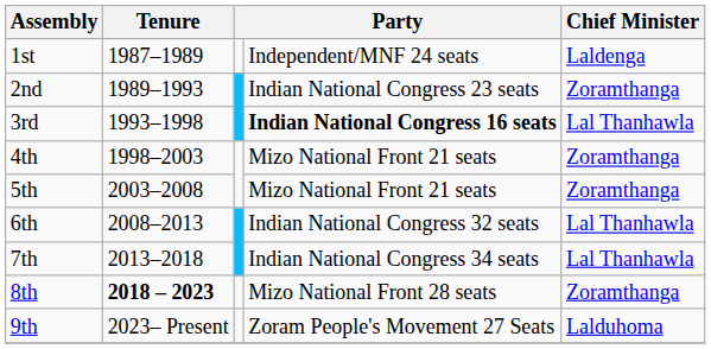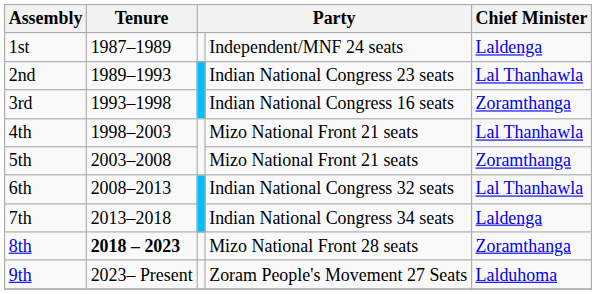2nd | Chief Minister: Zoramthanga -> Lal Thanhawla
3rd | column 4: bold -> normal
3rd | Chief Minister: Lal Thanhawla -> Zoramthanga
4th | Chief Minister: Zoramthanga -> Lal Thanhawla
7th | Chief Minister: Lal Thanhawla -> Laldenga
